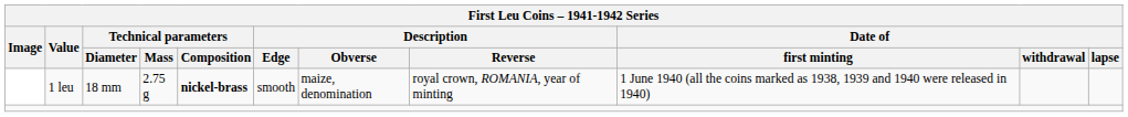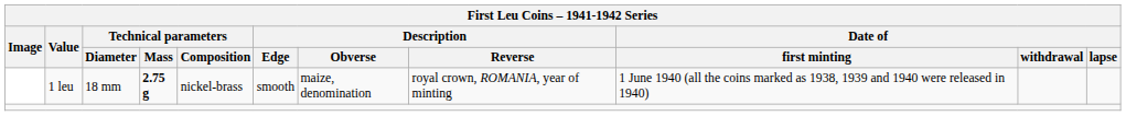1 leu | Technical parameters / Mass: normal -> bold
1 leu | Technical parameters / Composition: bold -> normal
